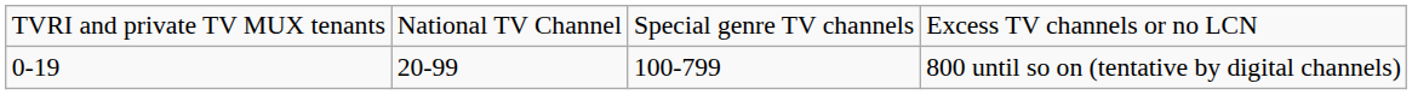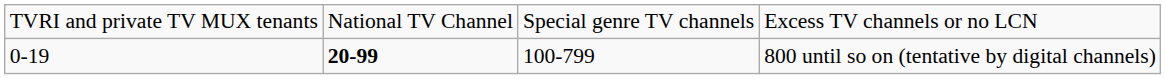800 until so on (tentative by digital channels) | column 2: normal -> bold
